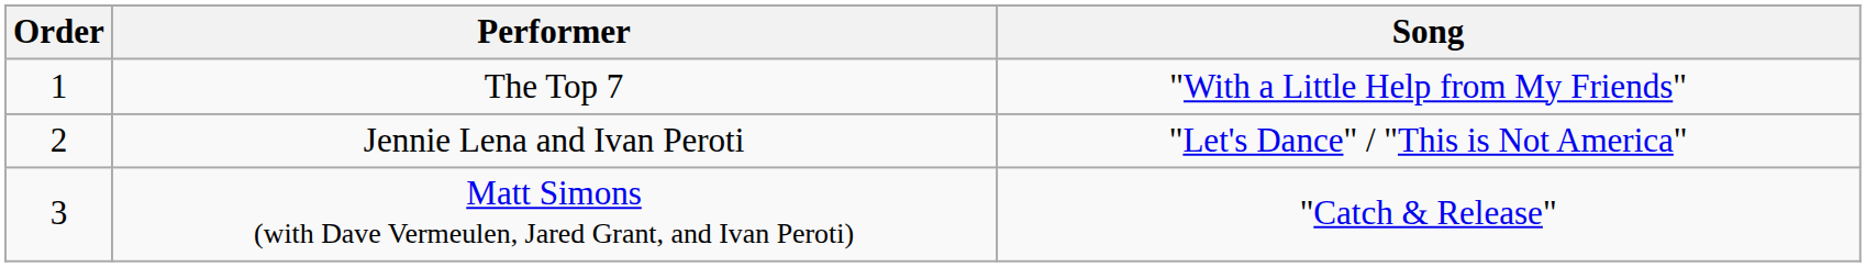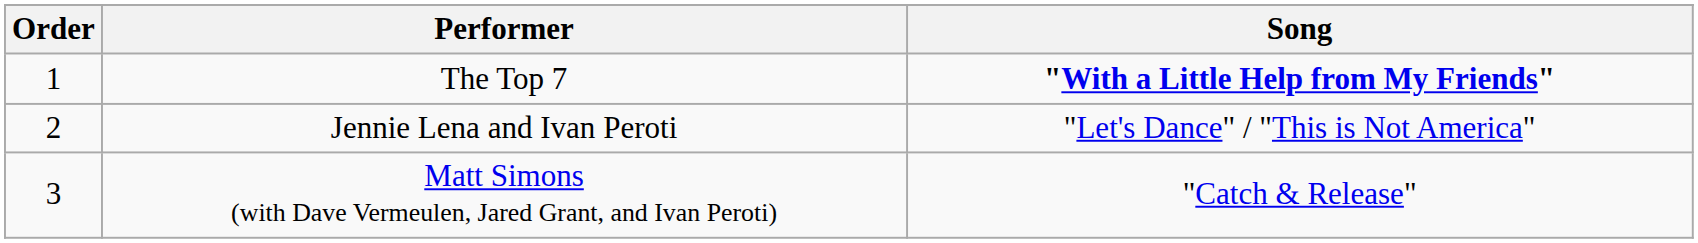The Top 7 | Song: normal -> bold
